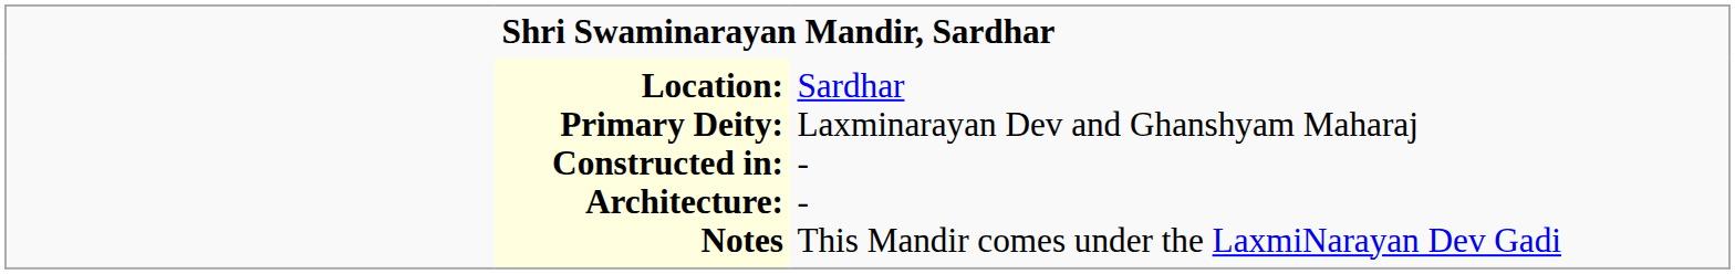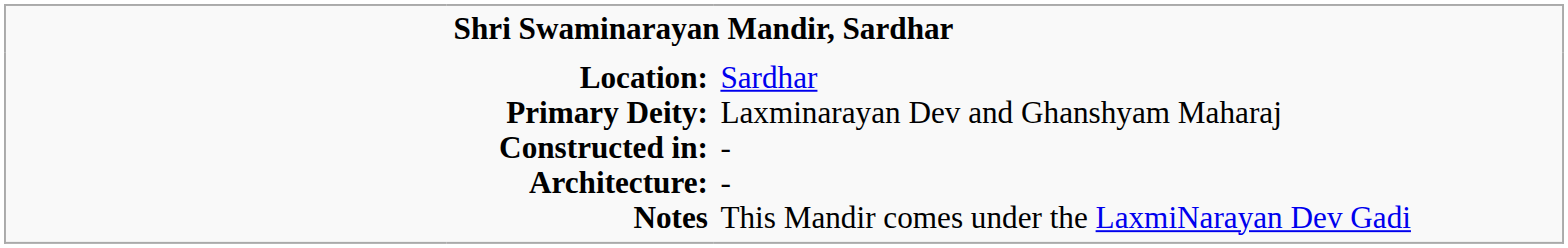Location: Primary Deity: Constructed in: Architecture: Notes | column 2: lightyellow background -> no background
